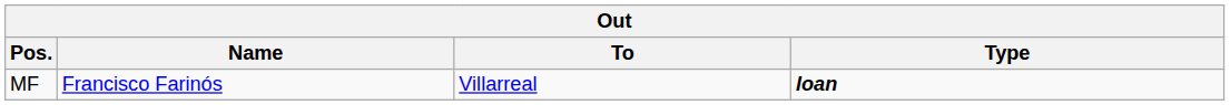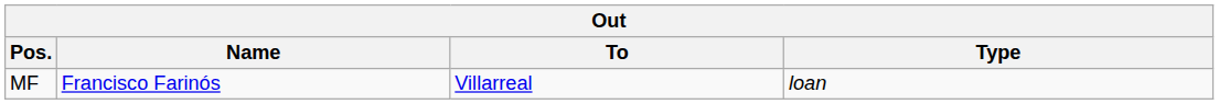MF | Type: bold -> normal
